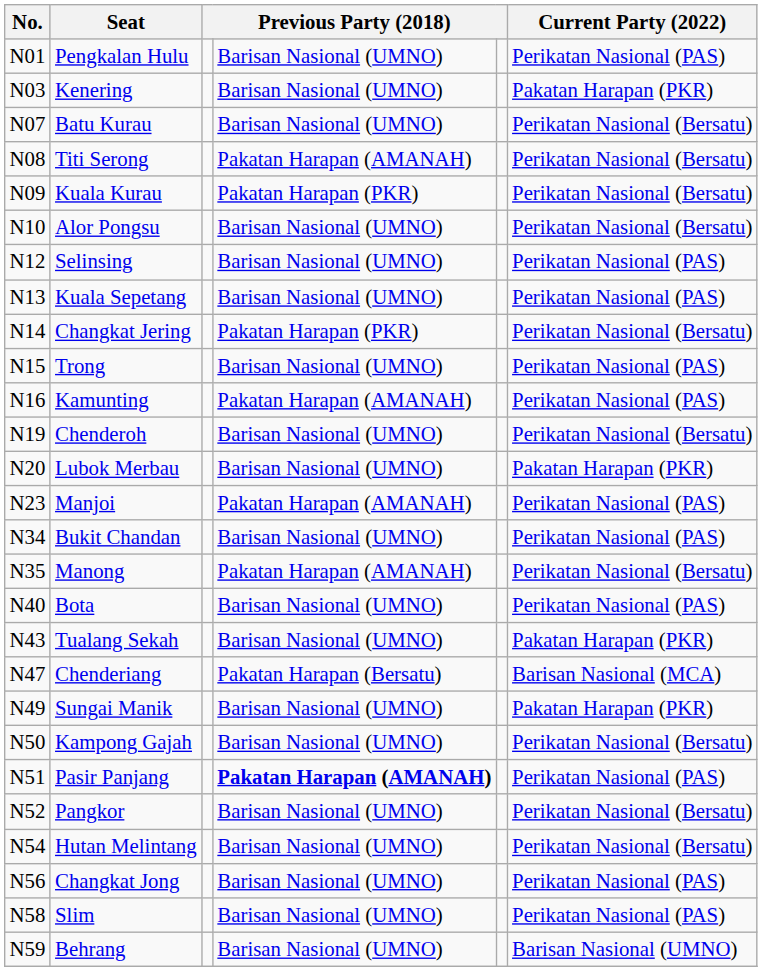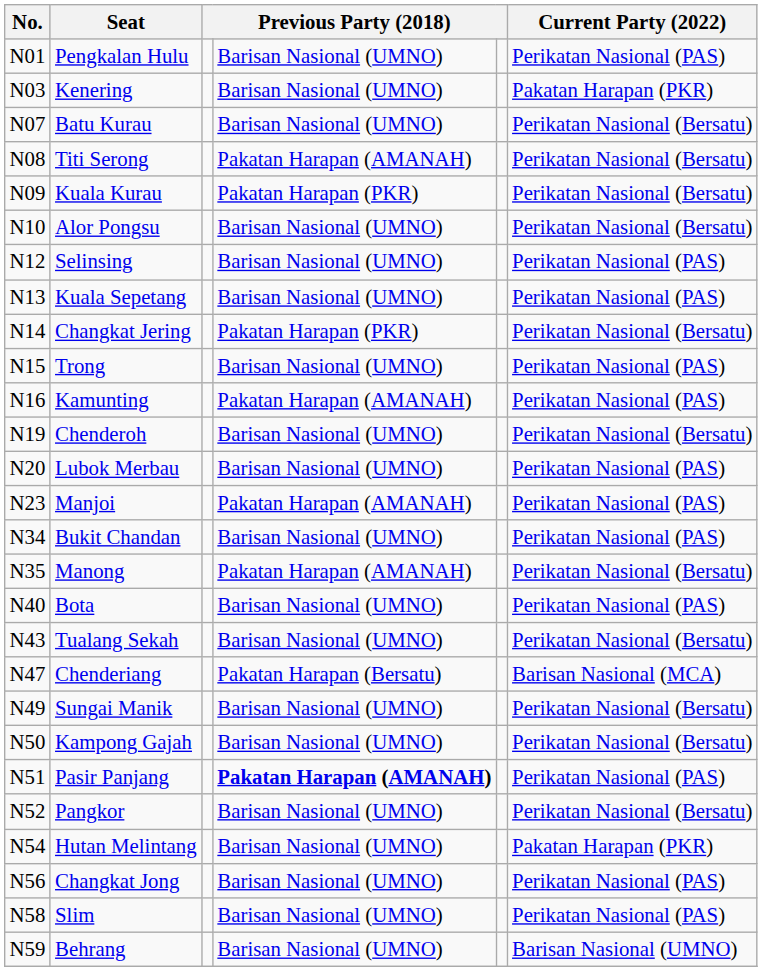Lubok Merbau | column 6: Pakatan Harapan (PKR) -> Perikatan Nasional (PAS)
Tualang Sekah | column 6: Pakatan Harapan (PKR) -> Perikatan Nasional (Bersatu)
Sungai Manik | column 6: Pakatan Harapan (PKR) -> Perikatan Nasional (Bersatu)
Hutan Melintang | column 6: Perikatan Nasional (Bersatu) -> Pakatan Harapan (PKR)
